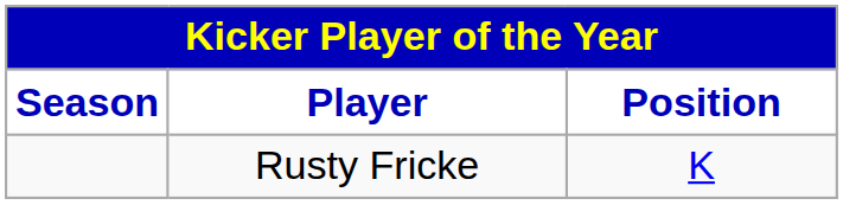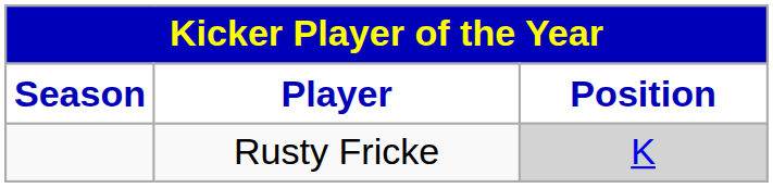Rusty Fricke | Position: no background -> lightgrey background
